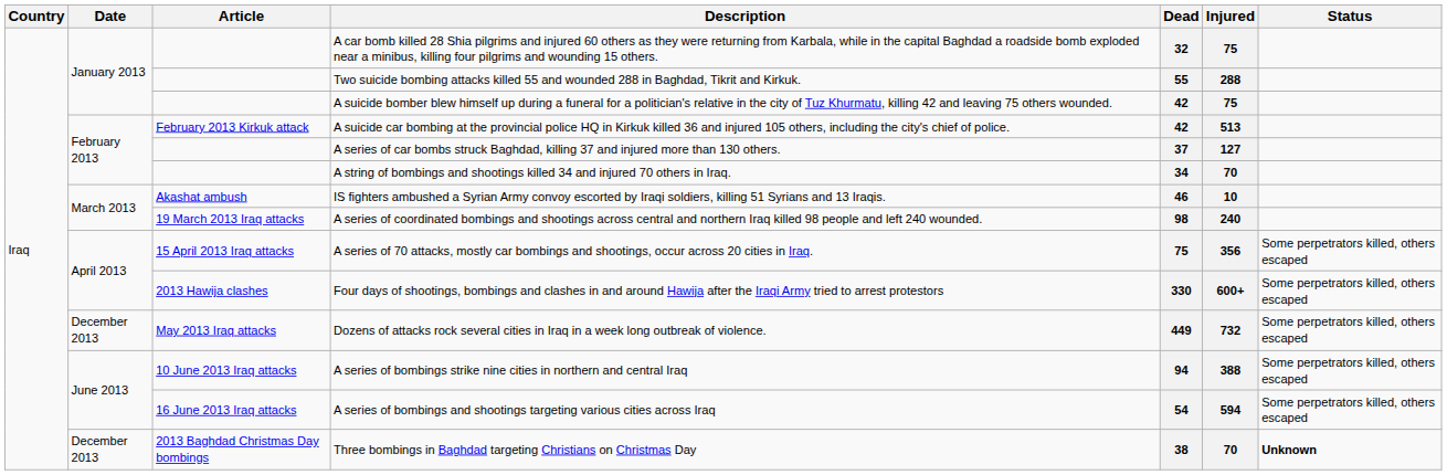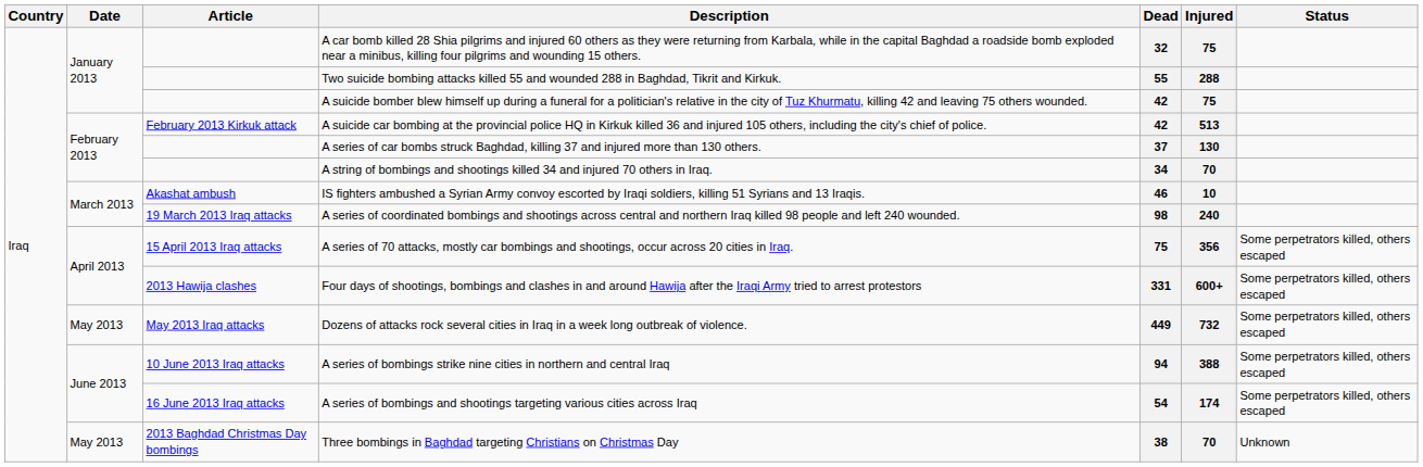row 6 | Injured: 127 -> 130
row 11 | Dead: 330 -> 331
row 12 | Date: December 2013 -> May 2013
row 14 | Injured: 594 -> 174
row 15 | Date: December 2013 -> May 2013
row 15 | Status: bold -> normal
